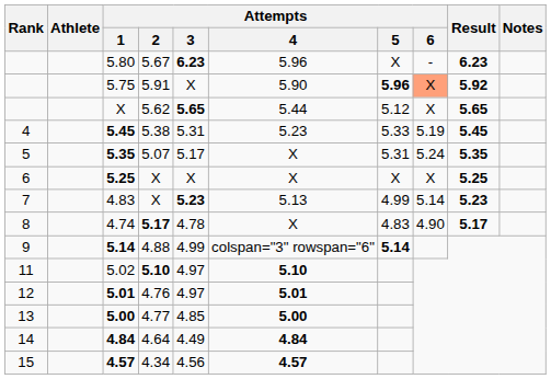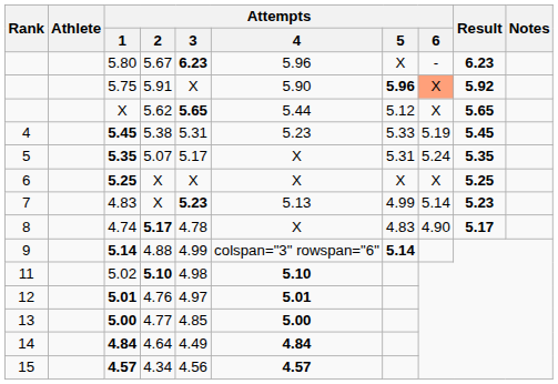5.02 | Attempts / 3: 4.97 -> 4.98
